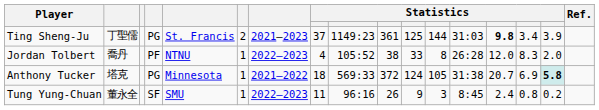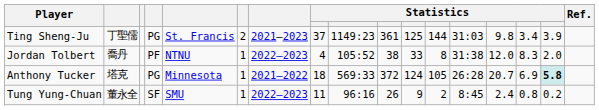Ting Sheng-Ju | column 14: bold -> normal
Jordan Tolbert | column 13: 26:28 -> 31:38
Anthony Tucker | column 13: 31:38 -> 26:28
Tung Yung-Chuan | column 12: 3 -> 2
